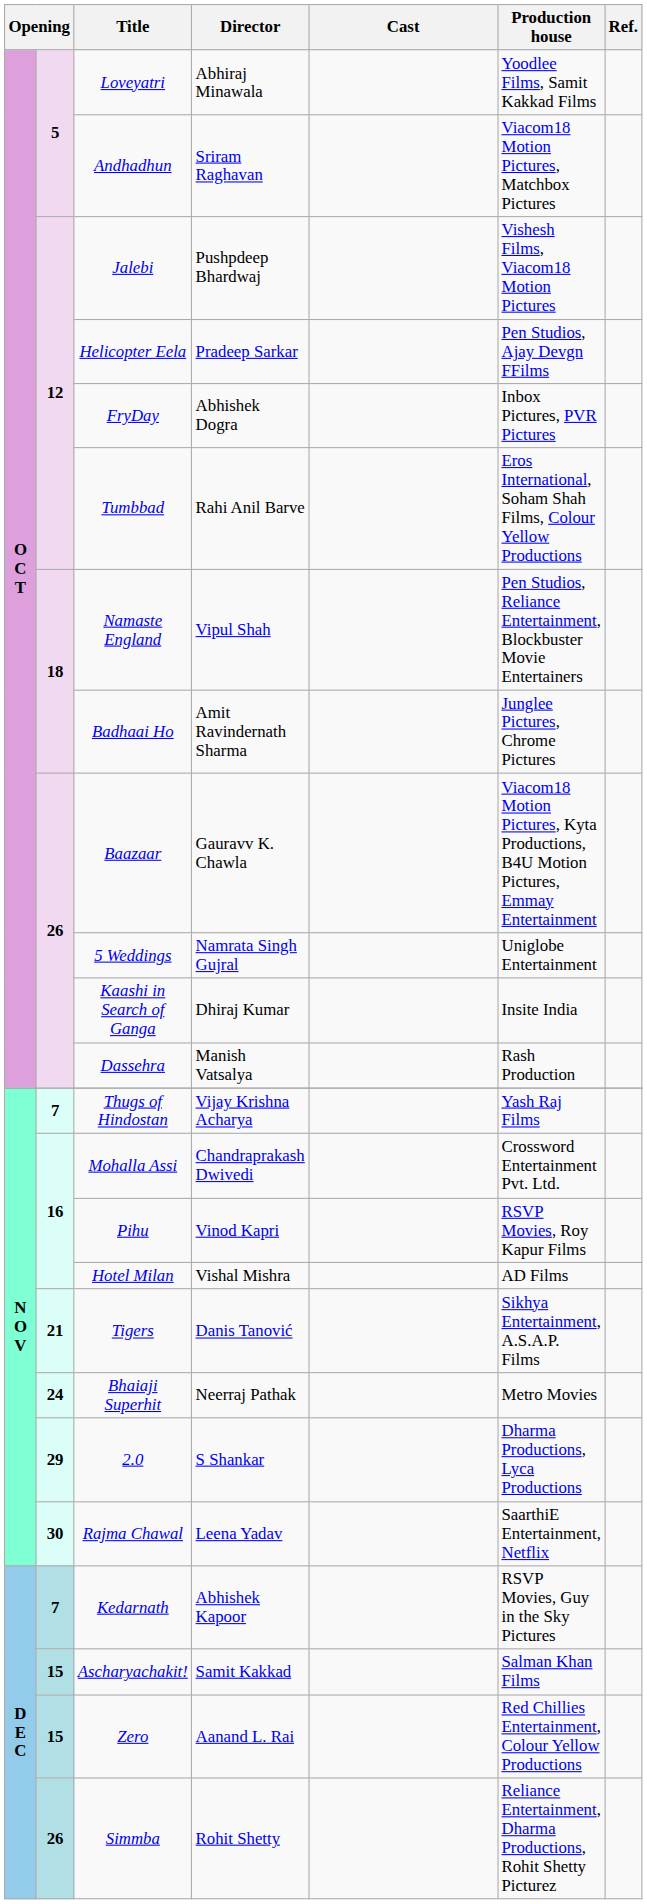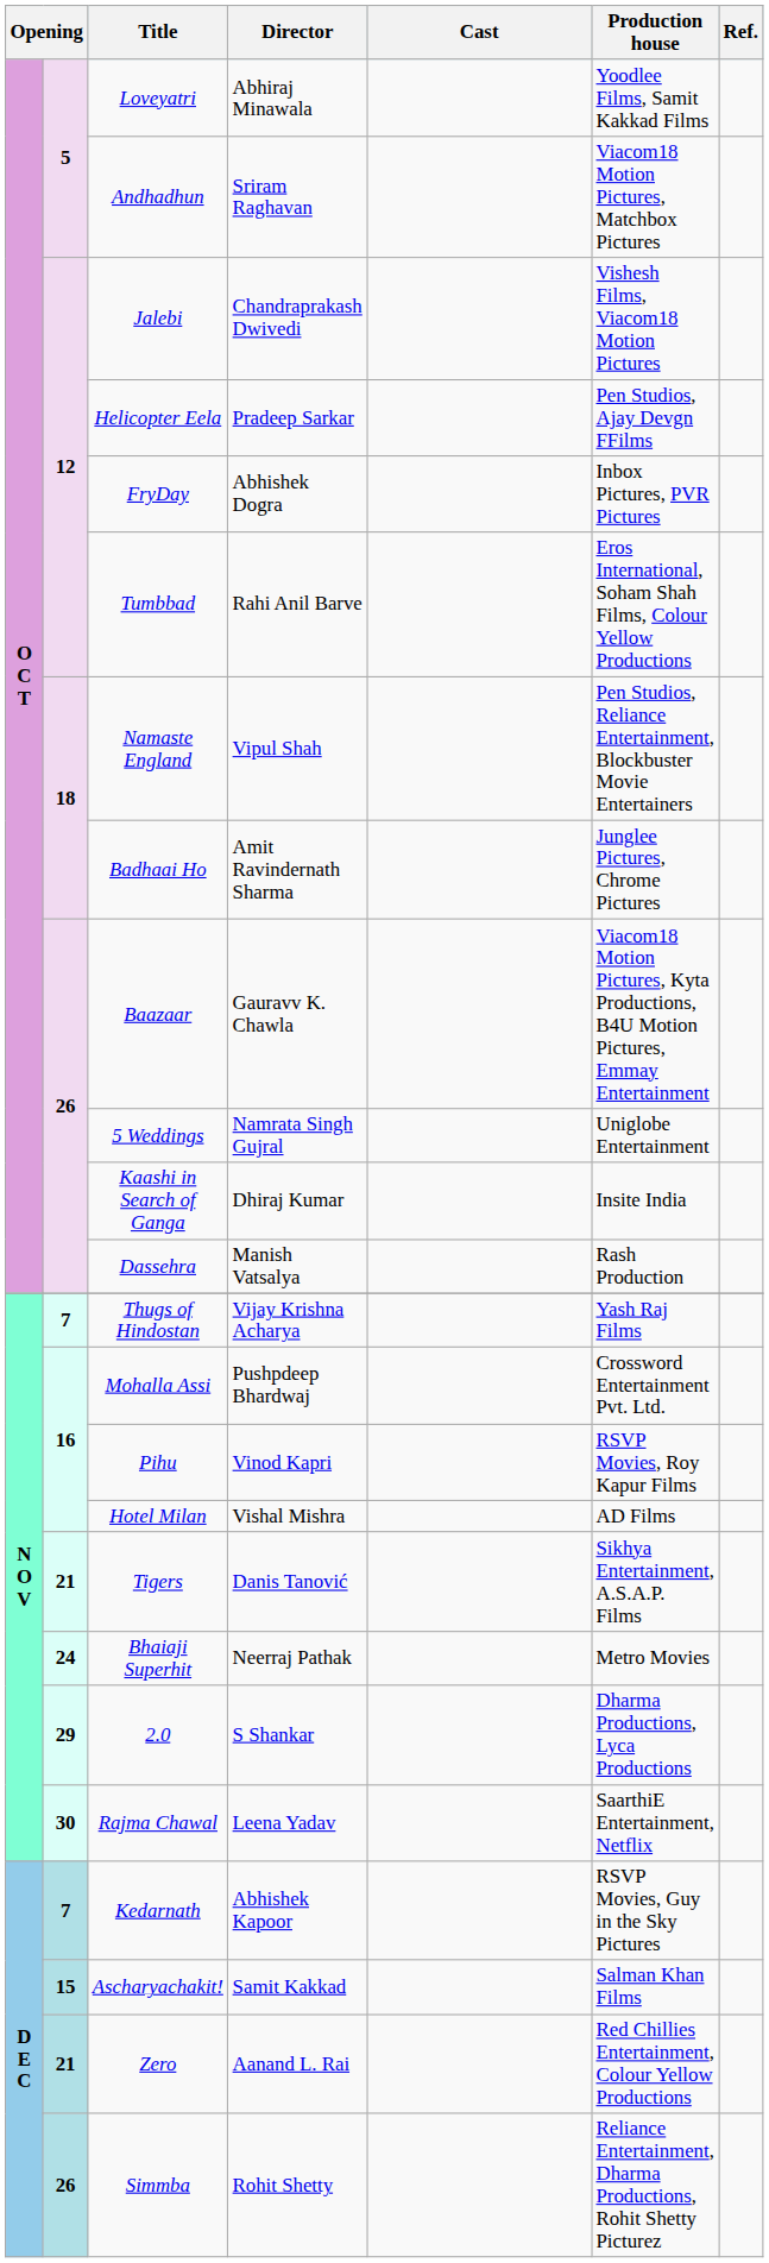Jalebi | Director: Pushpdeep Bhardwaj -> Chandraprakash Dwivedi
Mohalla Assi | Director: Chandraprakash Dwivedi -> Pushpdeep Bhardwaj
Zero | column 2: 15 -> 21
